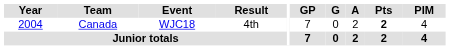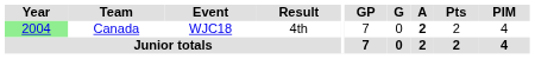Canada | Year: no background -> lightgreen background
Canada | A: normal -> bold
Canada | Pts: bold -> normal
